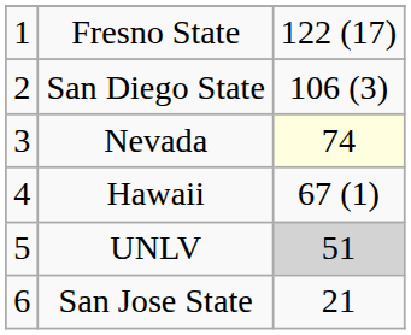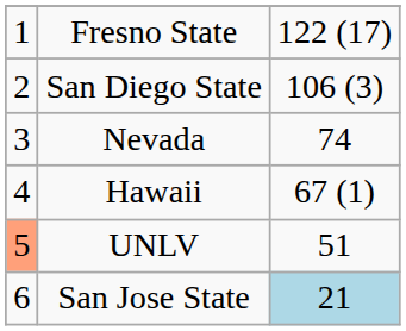Nevada | column 3: lightyellow background -> no background
UNLV | column 1: no background -> lightsalmon background
UNLV | column 3: lightgrey background -> no background
San Jose State | column 3: no background -> lightblue background
